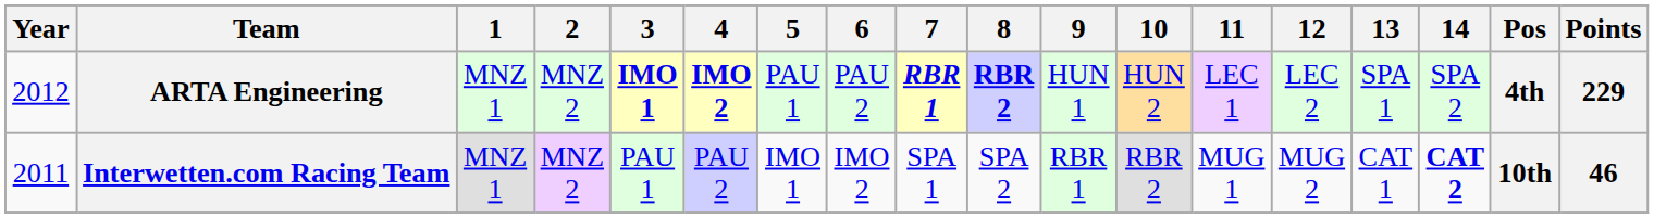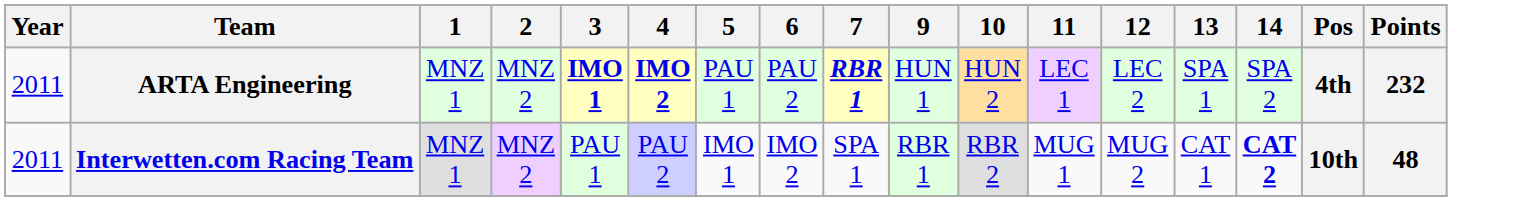- column: 8 | RBR 2 | SPA 2
ARTA Engineering | Year: 2012 -> 2011
ARTA Engineering | Points: 229 -> 232
Interwetten.com Racing Team | Points: 46 -> 48
